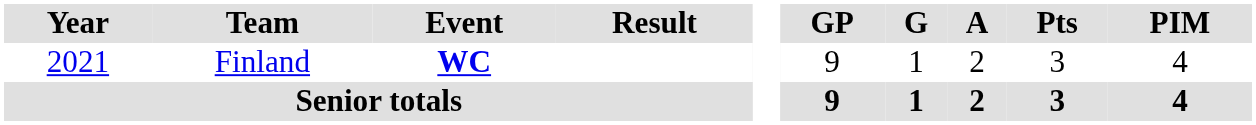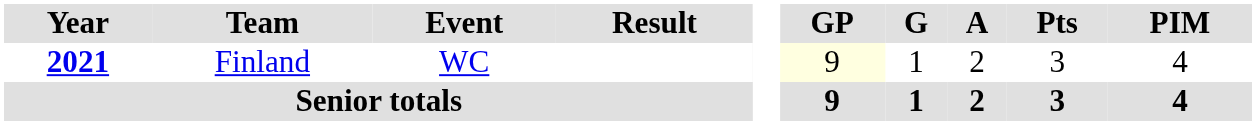Finland | Year: normal -> bold
Finland | Event: bold -> normal
Finland | GP: no background -> lightyellow background
